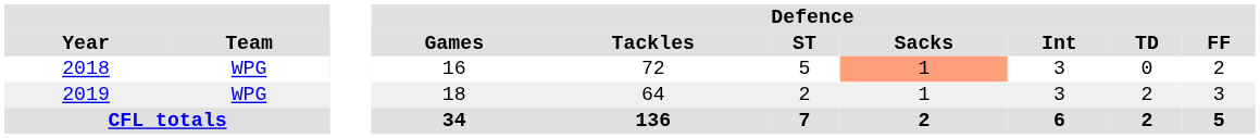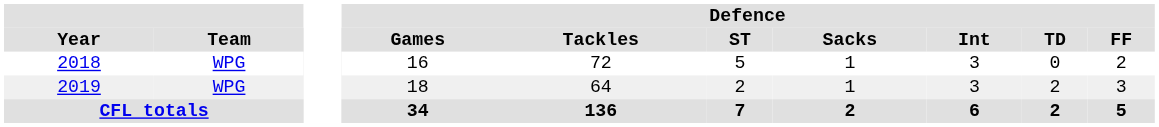2018 | Defence / Sacks: lightsalmon background -> no background
